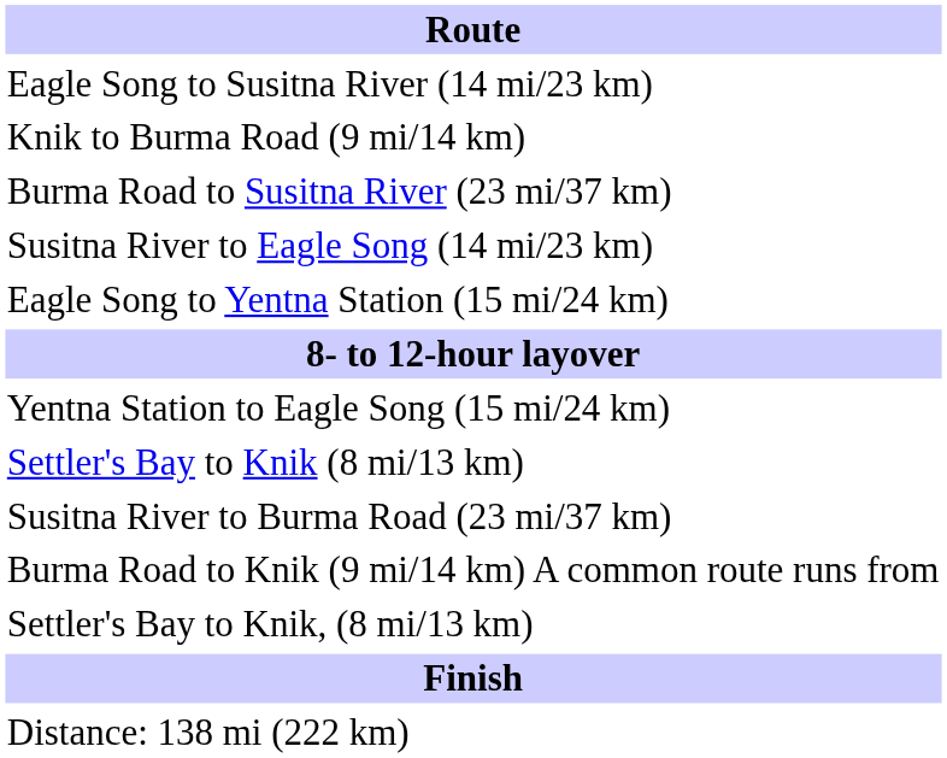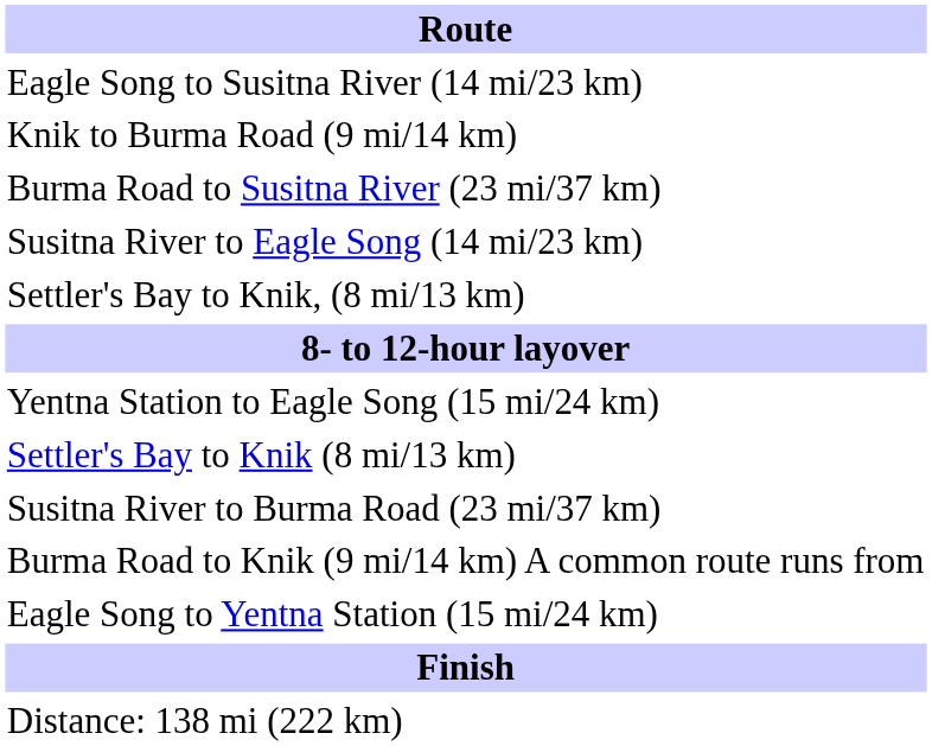row 6 | column 1: Eagle Song to Yentna Station (15 mi/24 km) -> Settler's Bay to Knik, (8 mi/13 km)
row 12 | column 1: Settler's Bay to Knik, (8 mi/13 km) -> Eagle Song to Yentna Station (15 mi/24 km)
